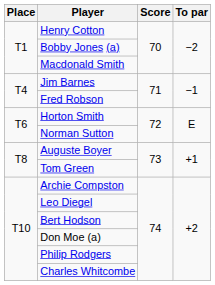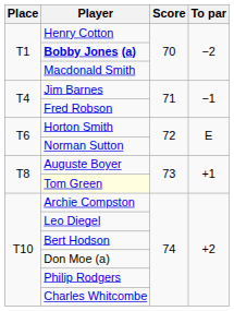Bobby Jones (a) | Player: normal -> bold
Tom Green | Player: no background -> lightyellow background
